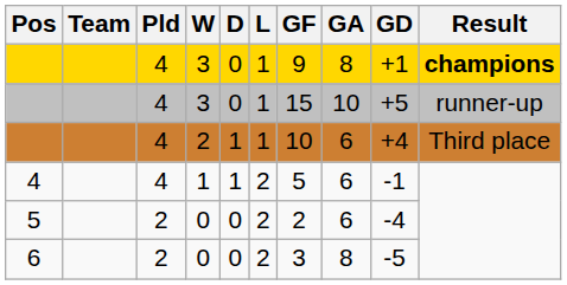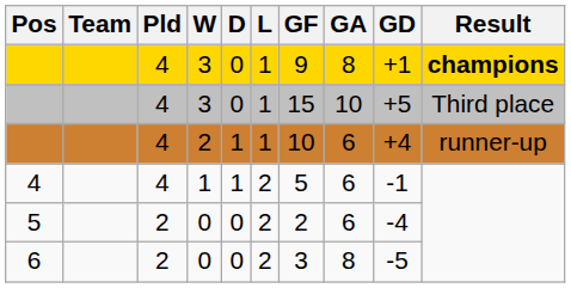row 3 | Result: runner-up -> Third place
row 4 | Result: Third place -> runner-up
